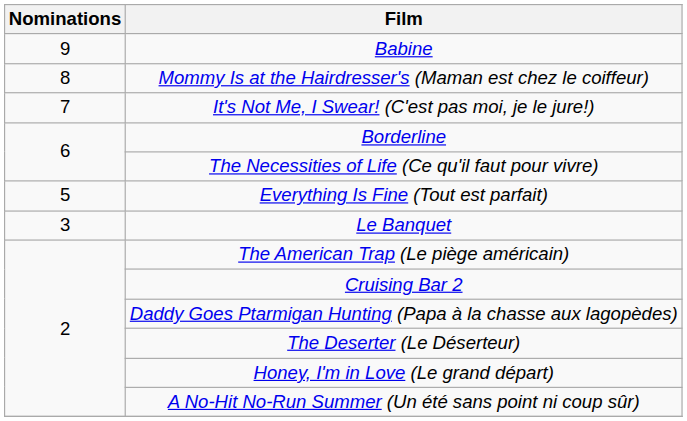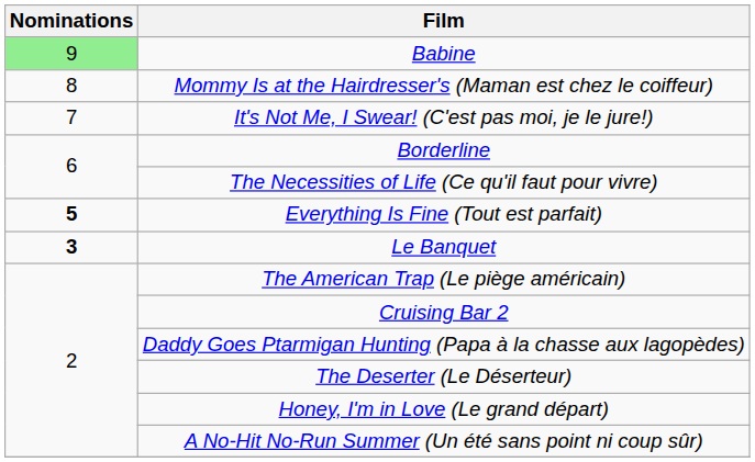Babine | Nominations: no background -> lightgreen background
Everything Is Fine (Tout est parfait) | Nominations: normal -> bold
Le Banquet | Nominations: normal -> bold
